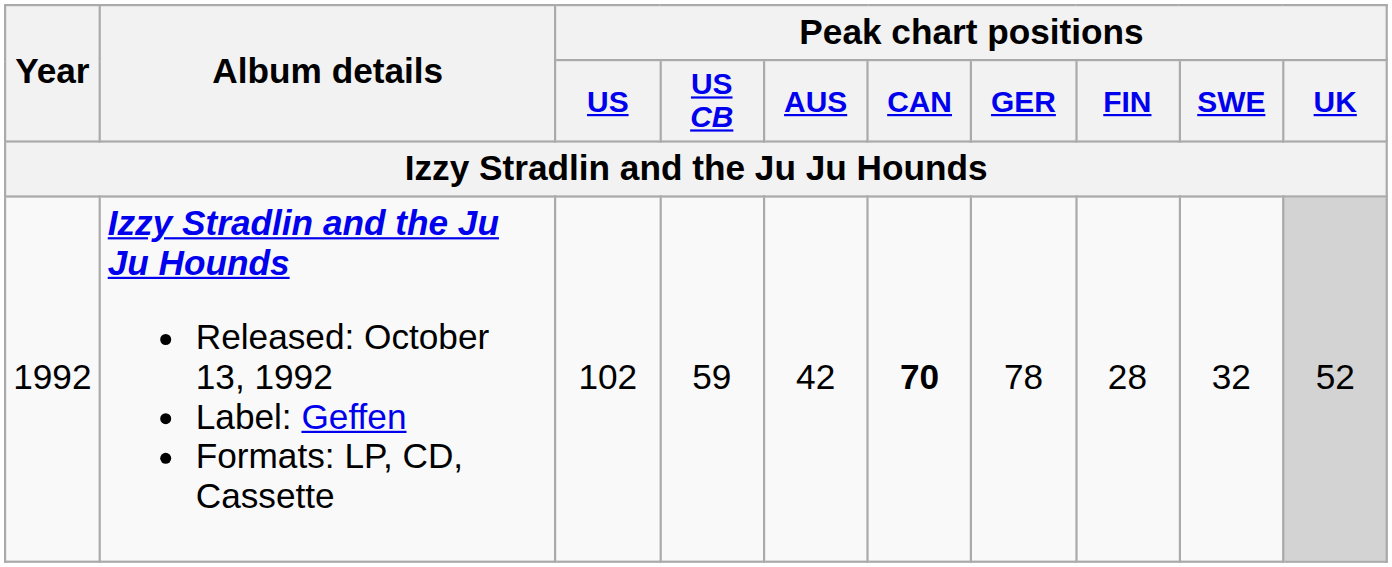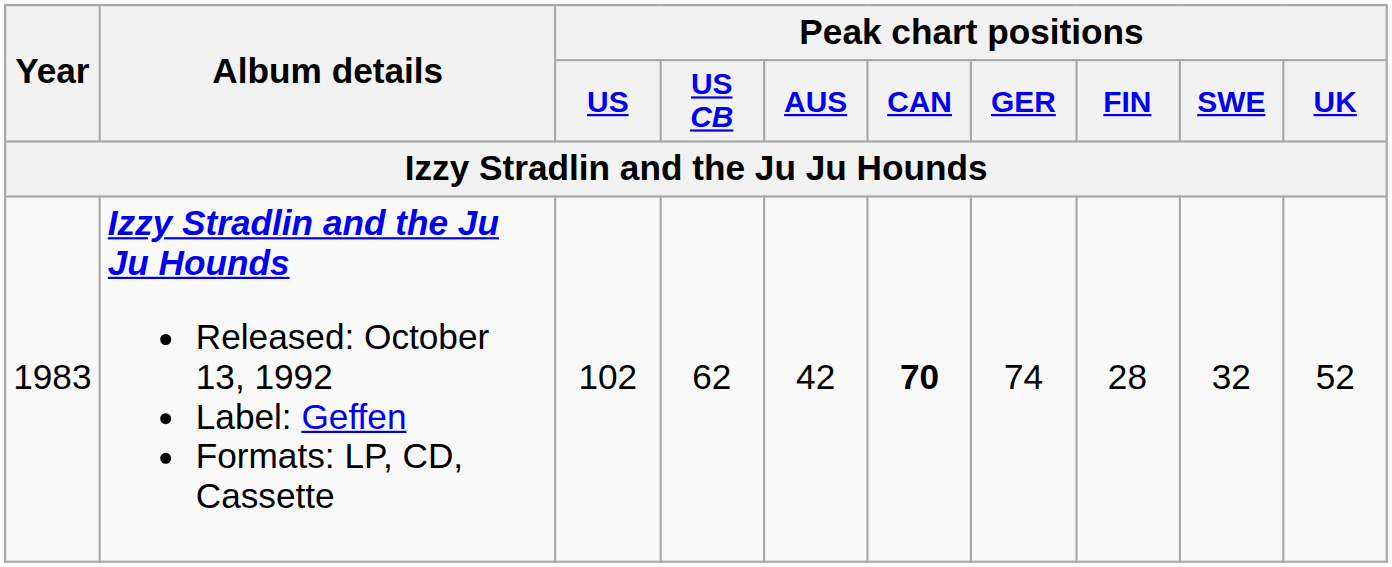row 4 | Year: 1992 -> 1983
row 4 | Peak chart positions / US CB: 59 -> 62
row 4 | Peak chart positions / GER: 78 -> 74
row 4 | Peak chart positions / UK: lightgrey background -> no background
